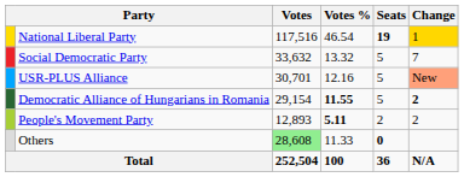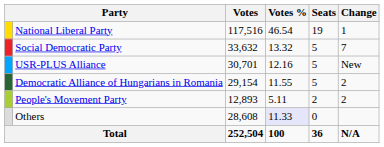National Liberal Party | Seats: bold -> normal
National Liberal Party | Change: gold background -> no background
USR-PLUS Alliance | Change: lightsalmon background -> no background
Democratic Alliance of Hungarians in Romania | Votes %: bold -> normal
Democratic Alliance of Hungarians in Romania | Change: bold -> normal
People's Movement Party | Votes %: bold -> normal
Others | Votes: lightgreen background -> no background
Others | Votes %: no background -> lavender background
Others | Seats: bold -> normal
